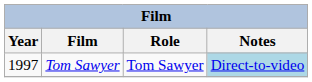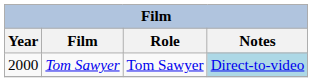row 3 | Year: 1997 -> 2000
